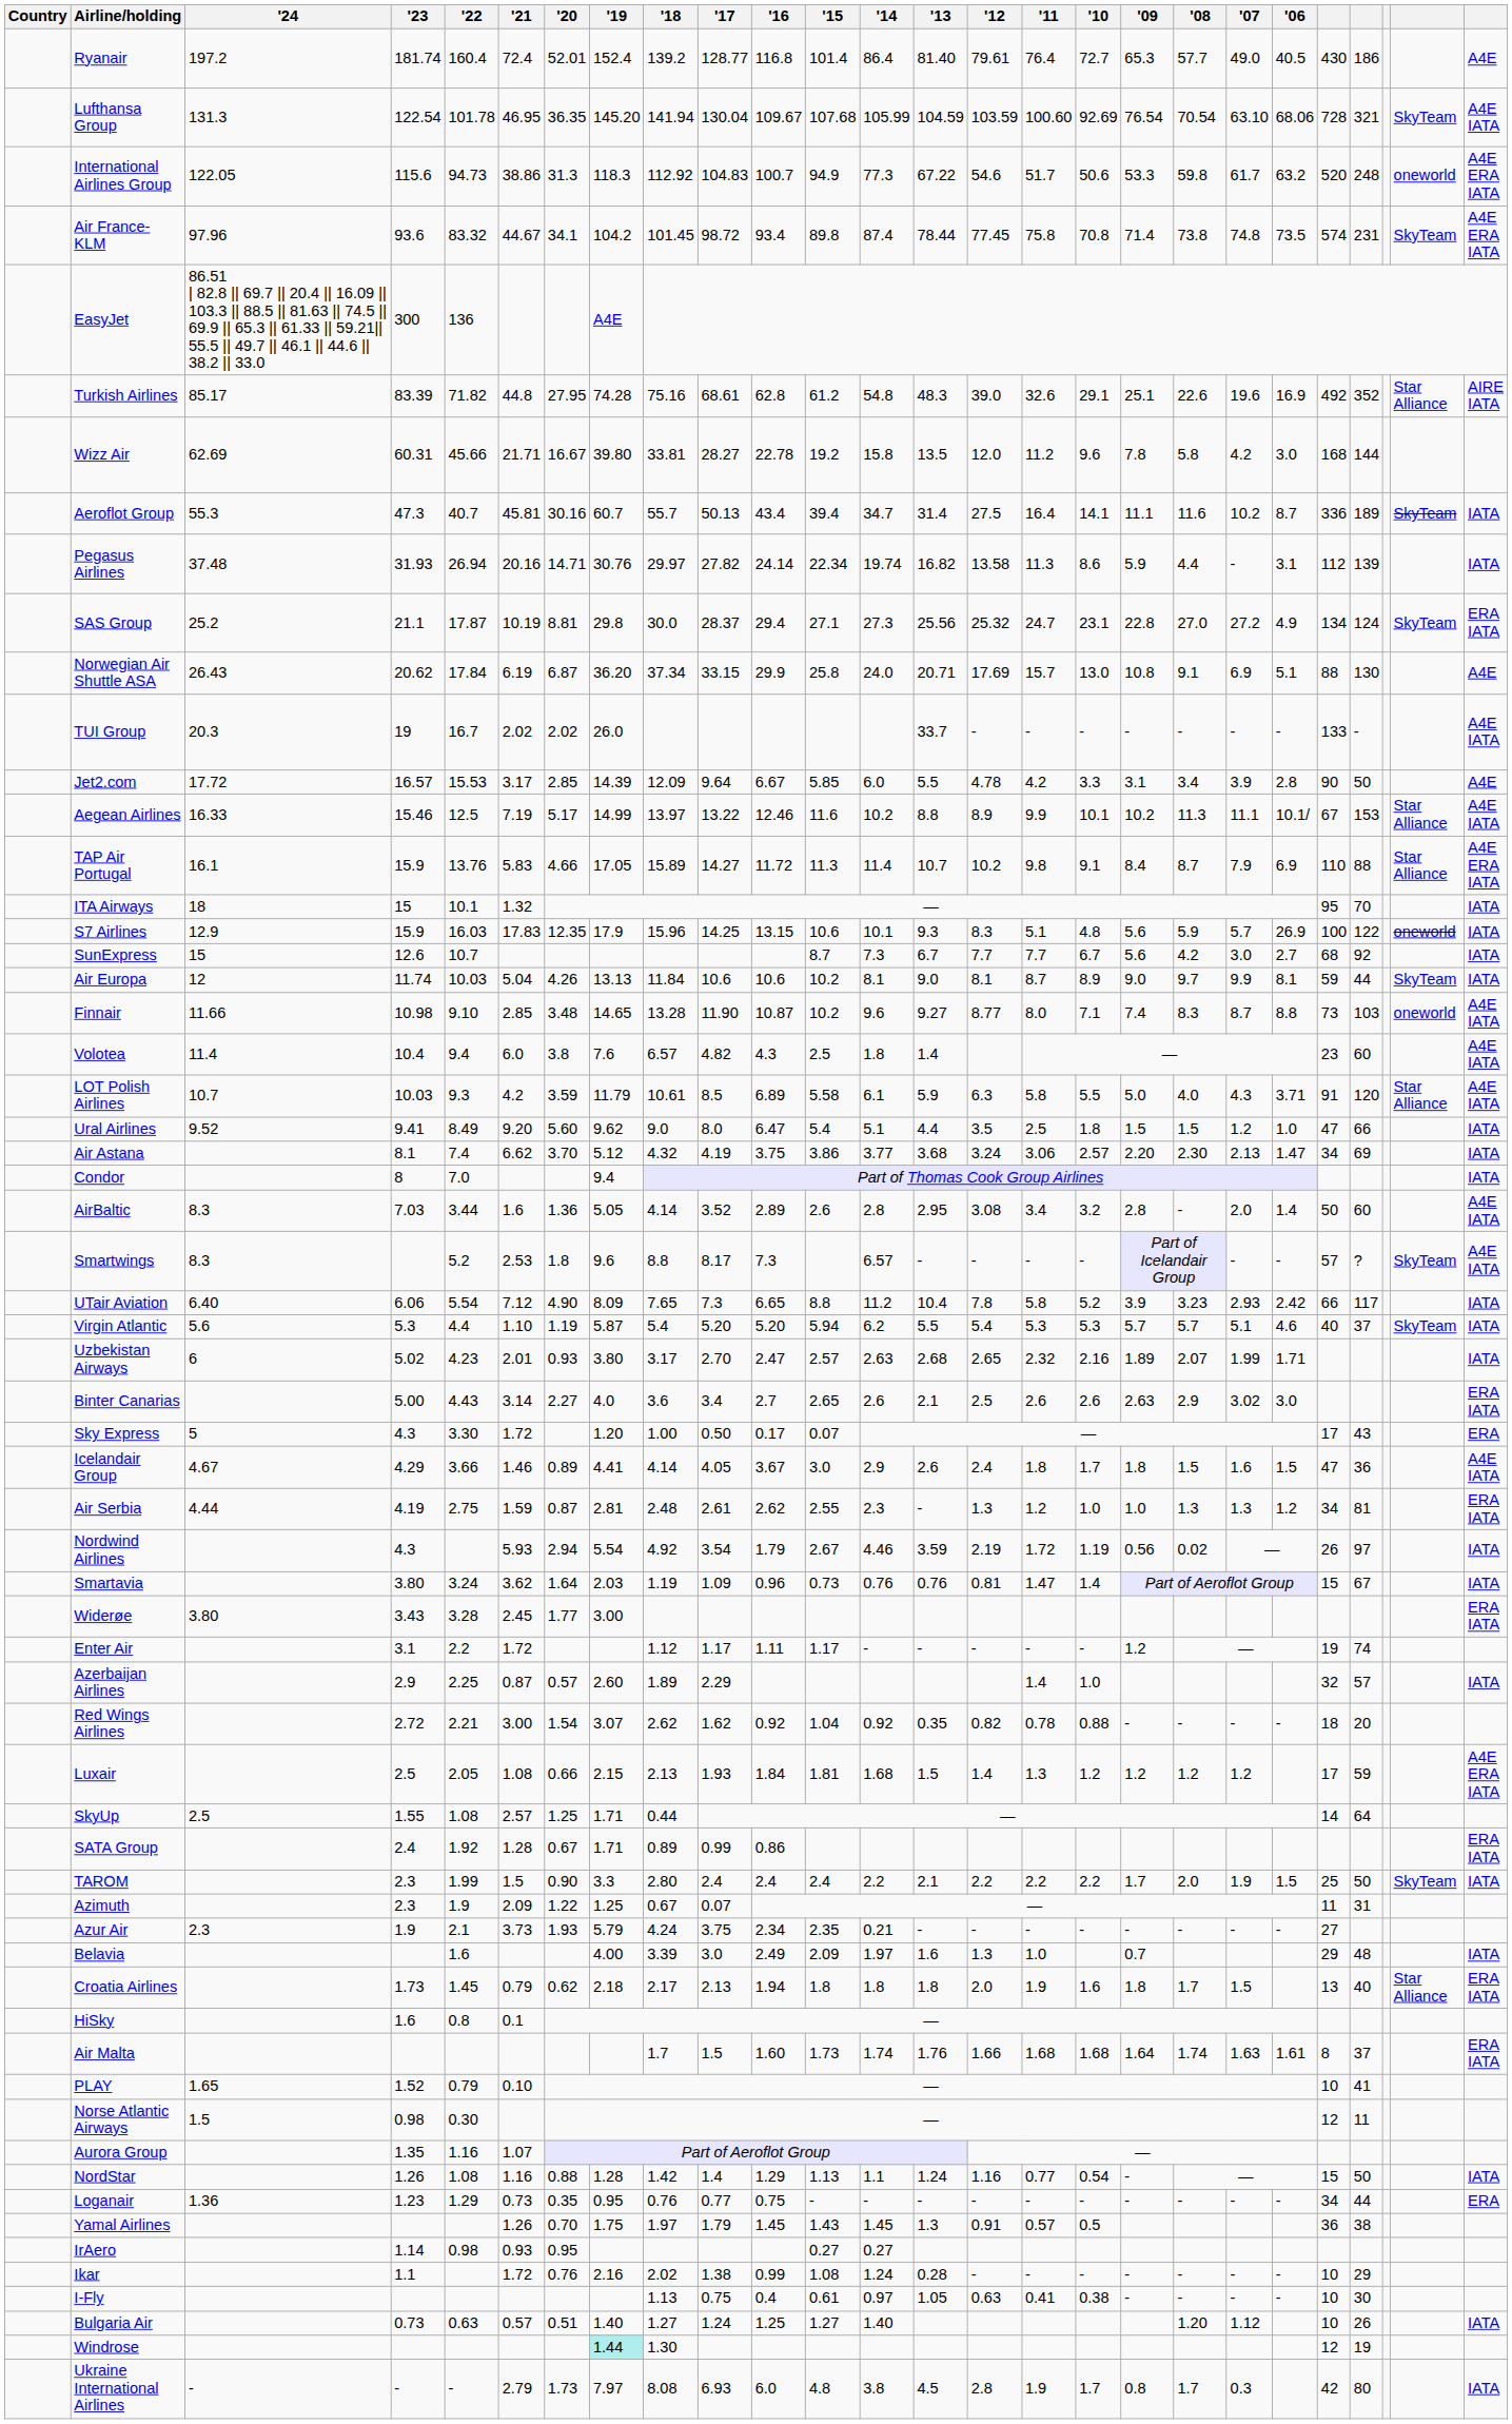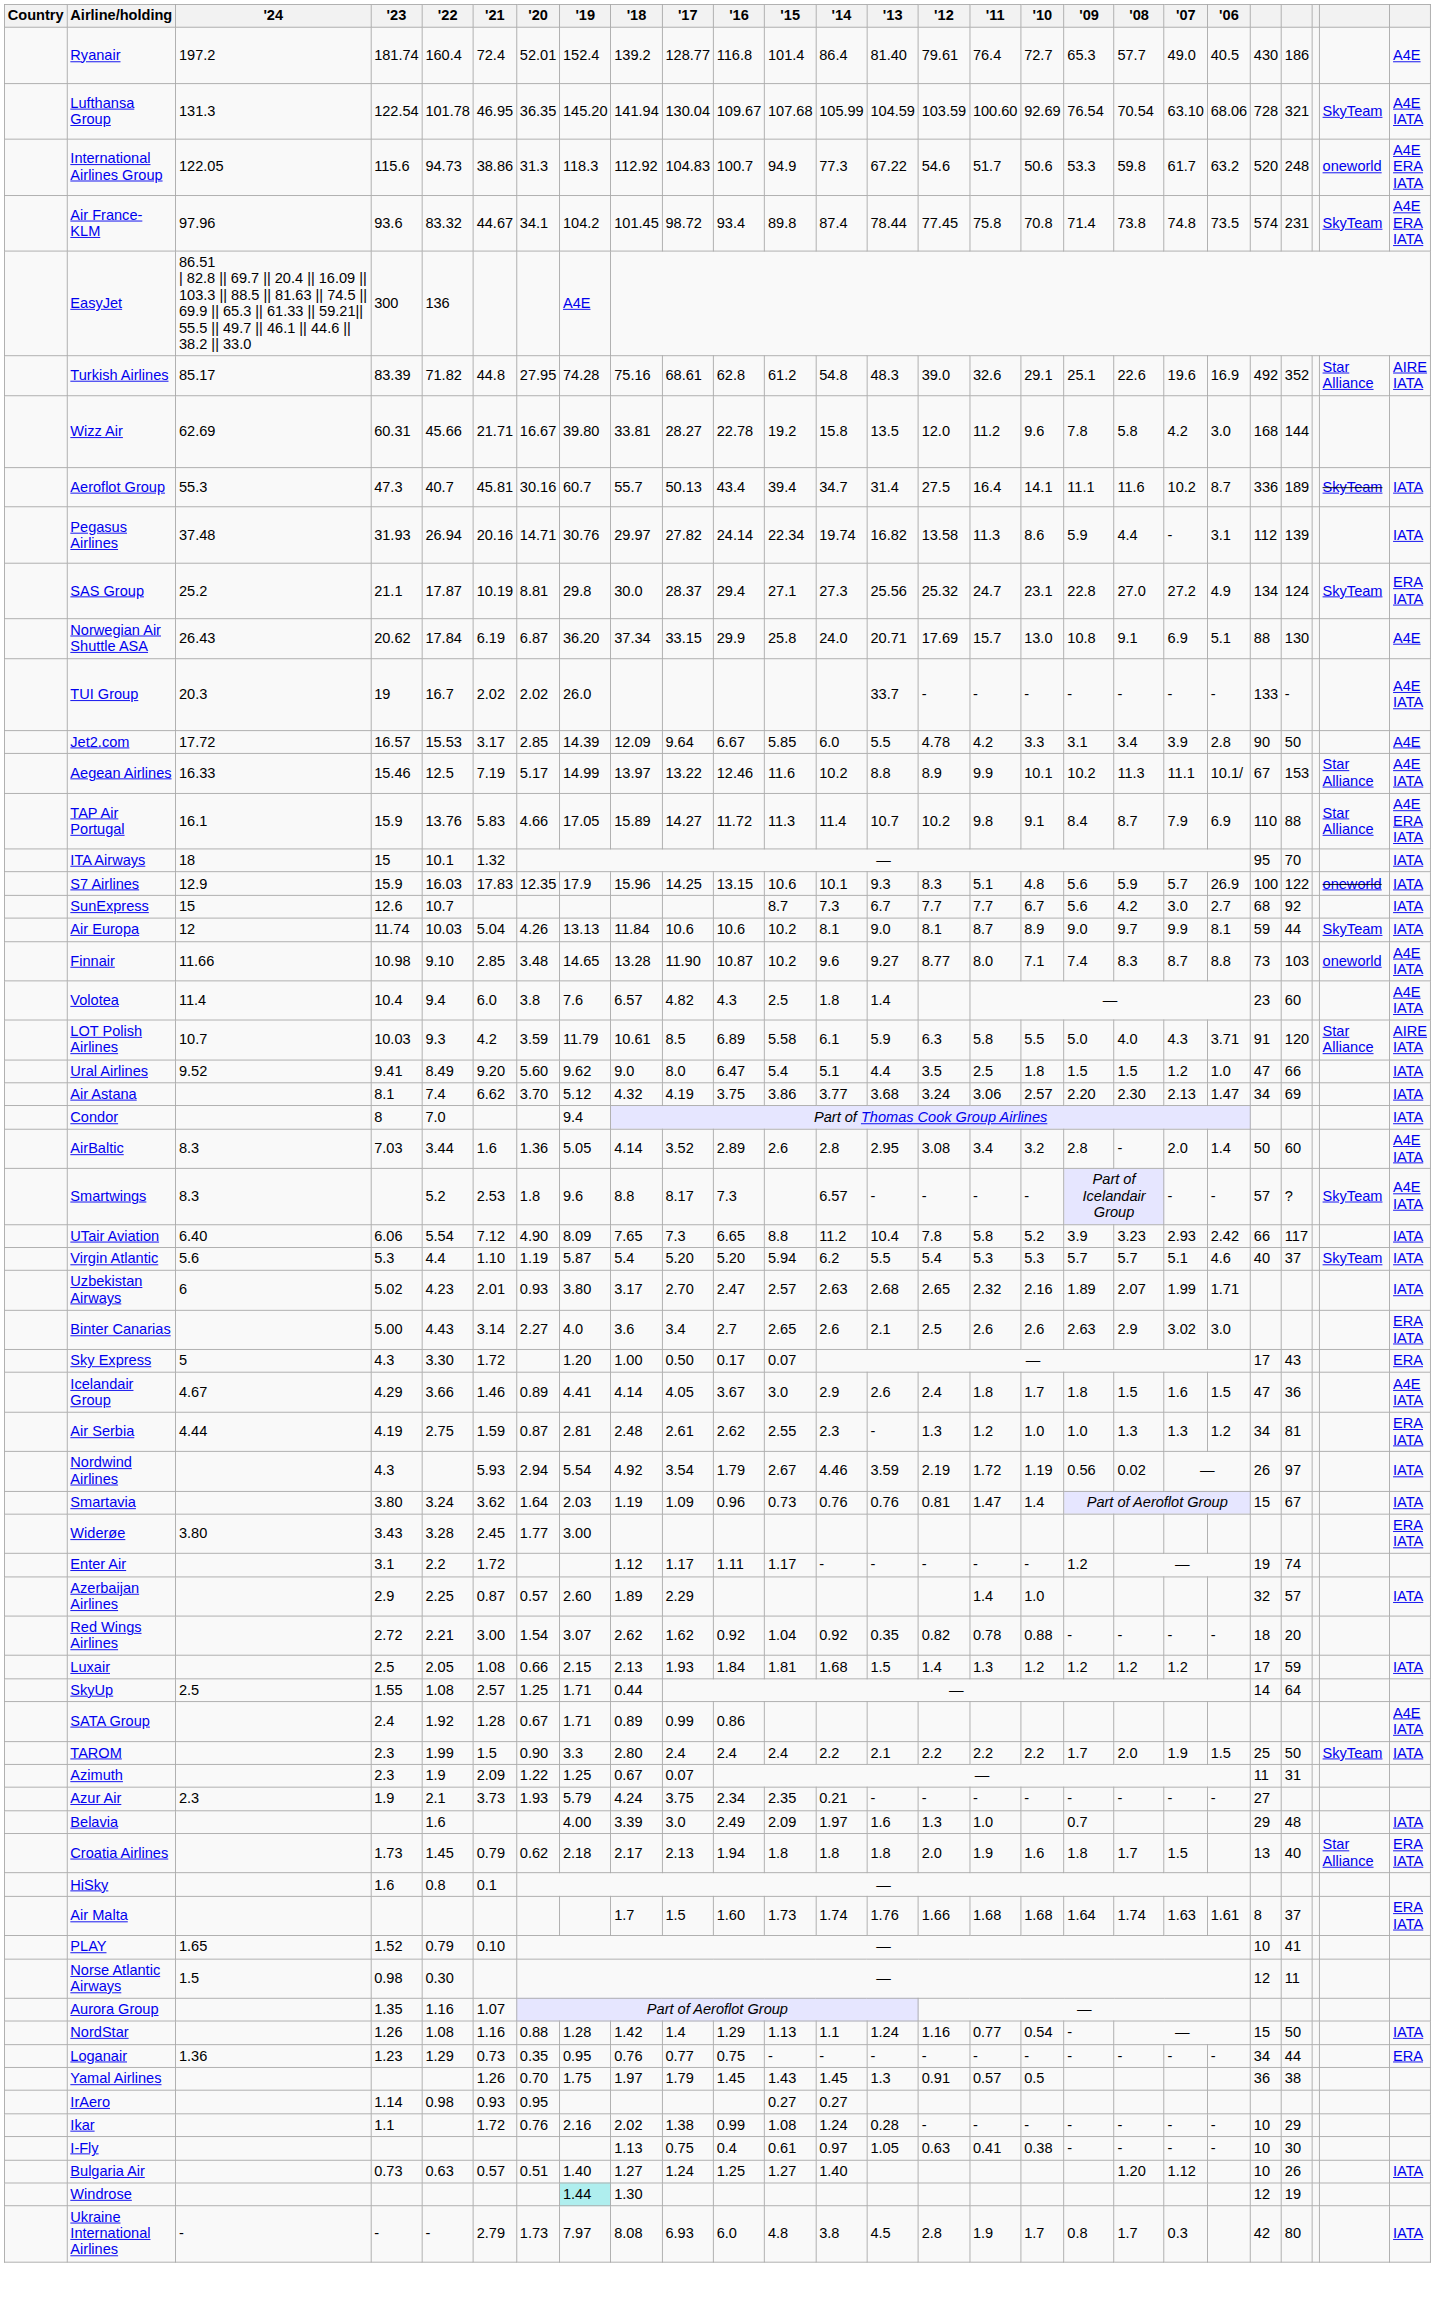LOT Polish Airlines | column 26: A4E IATA -> AIRE IATA
Luxair | column 26: A4E ERA IATA -> IATA
SATA Group | column 26: ERA IATA -> A4E IATA
